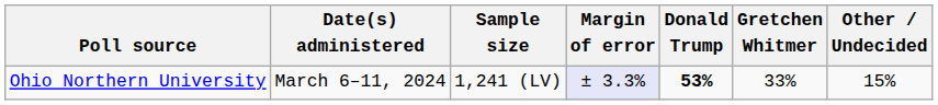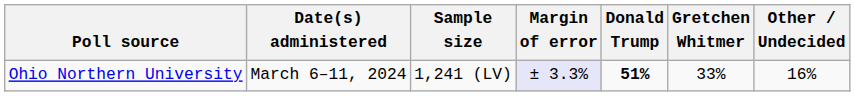Ohio Northern University | Donald Trump: 53% -> 51%
Ohio Northern University | Other / Undecided: 15% -> 16%
